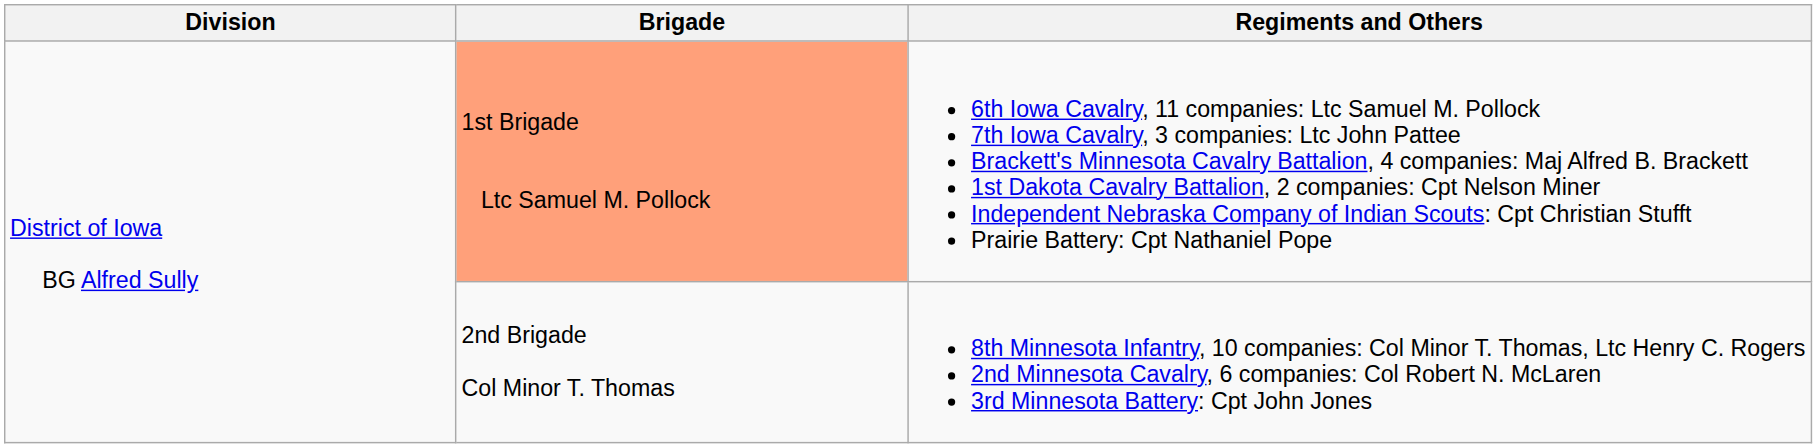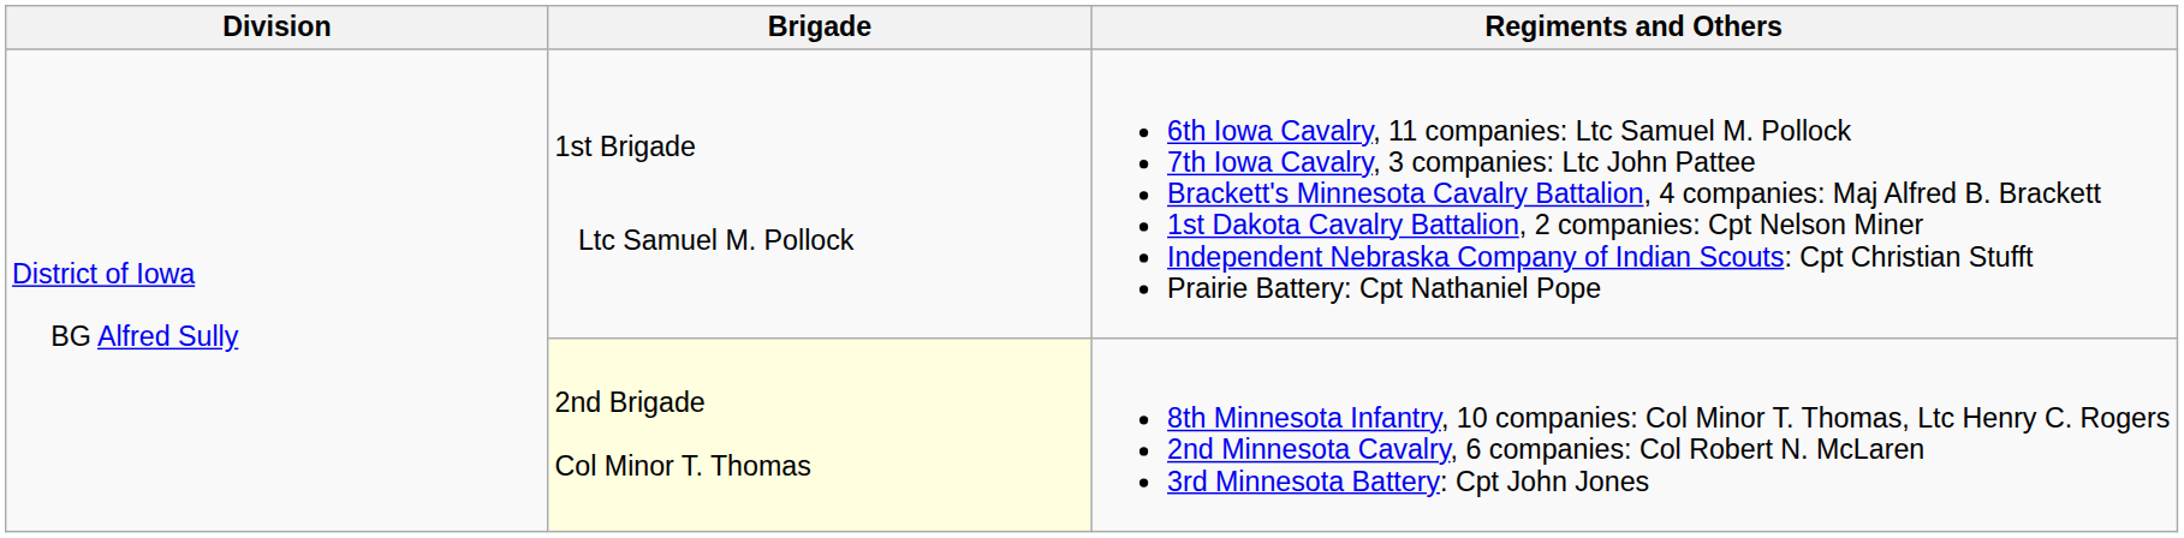1st Brigade Ltc Samuel M. Pollock | Brigade: lightsalmon background -> no background
2nd Brigade Col Minor T. Thomas | Brigade: no background -> lightyellow background
